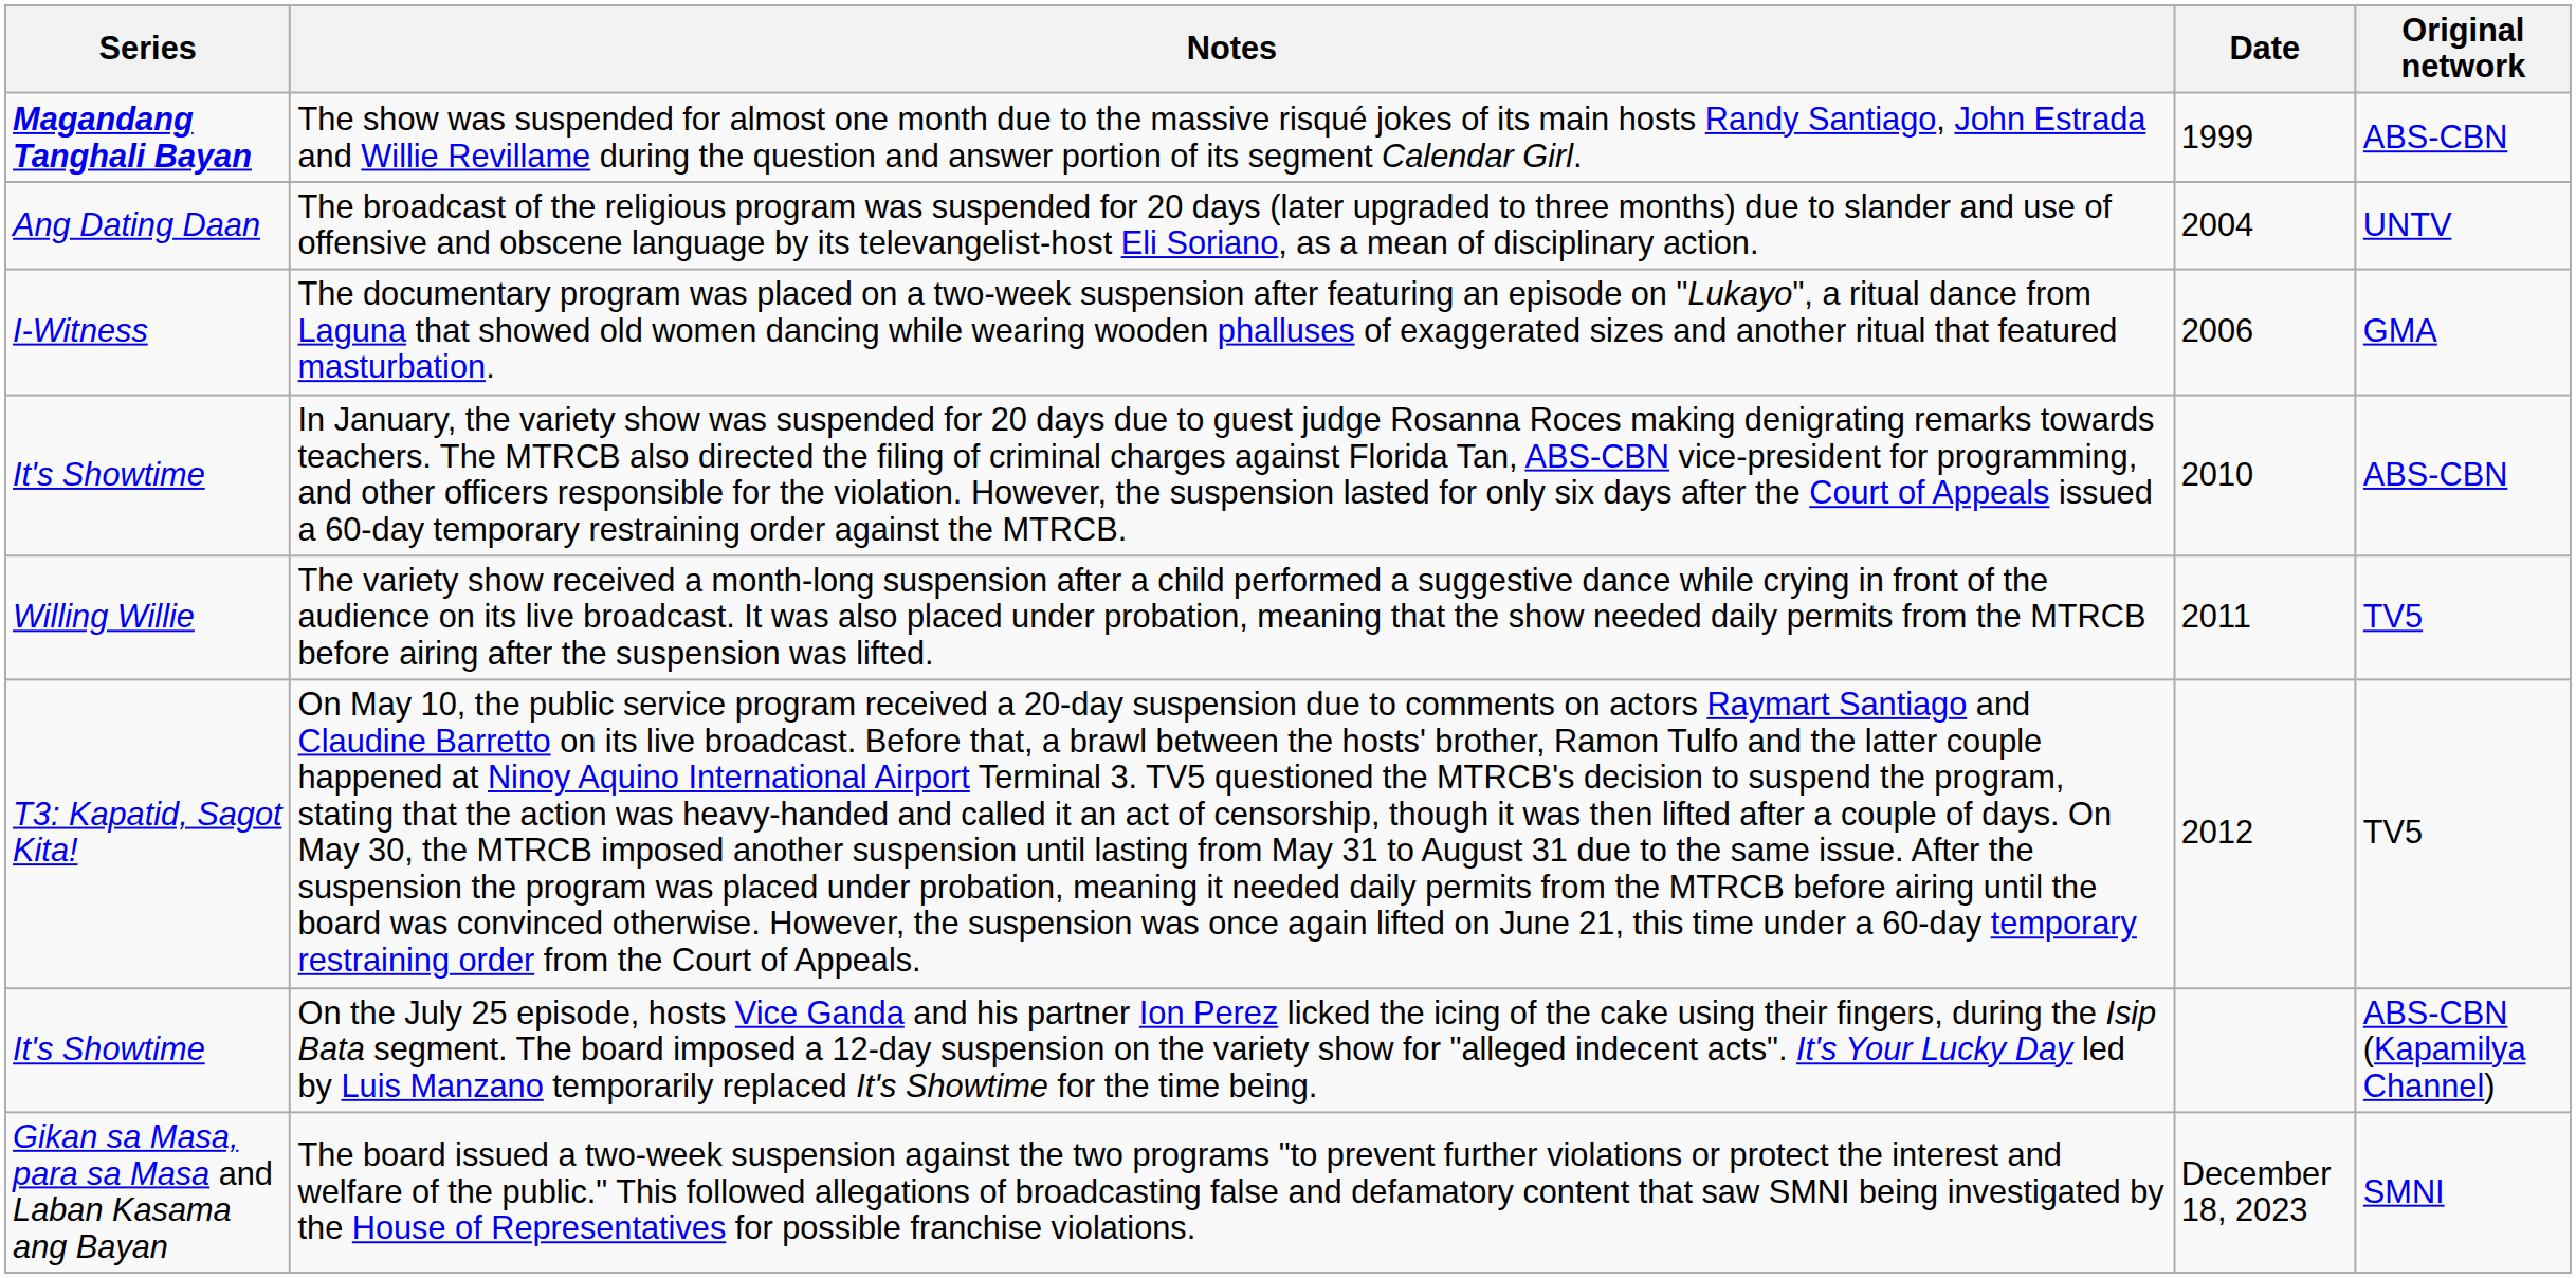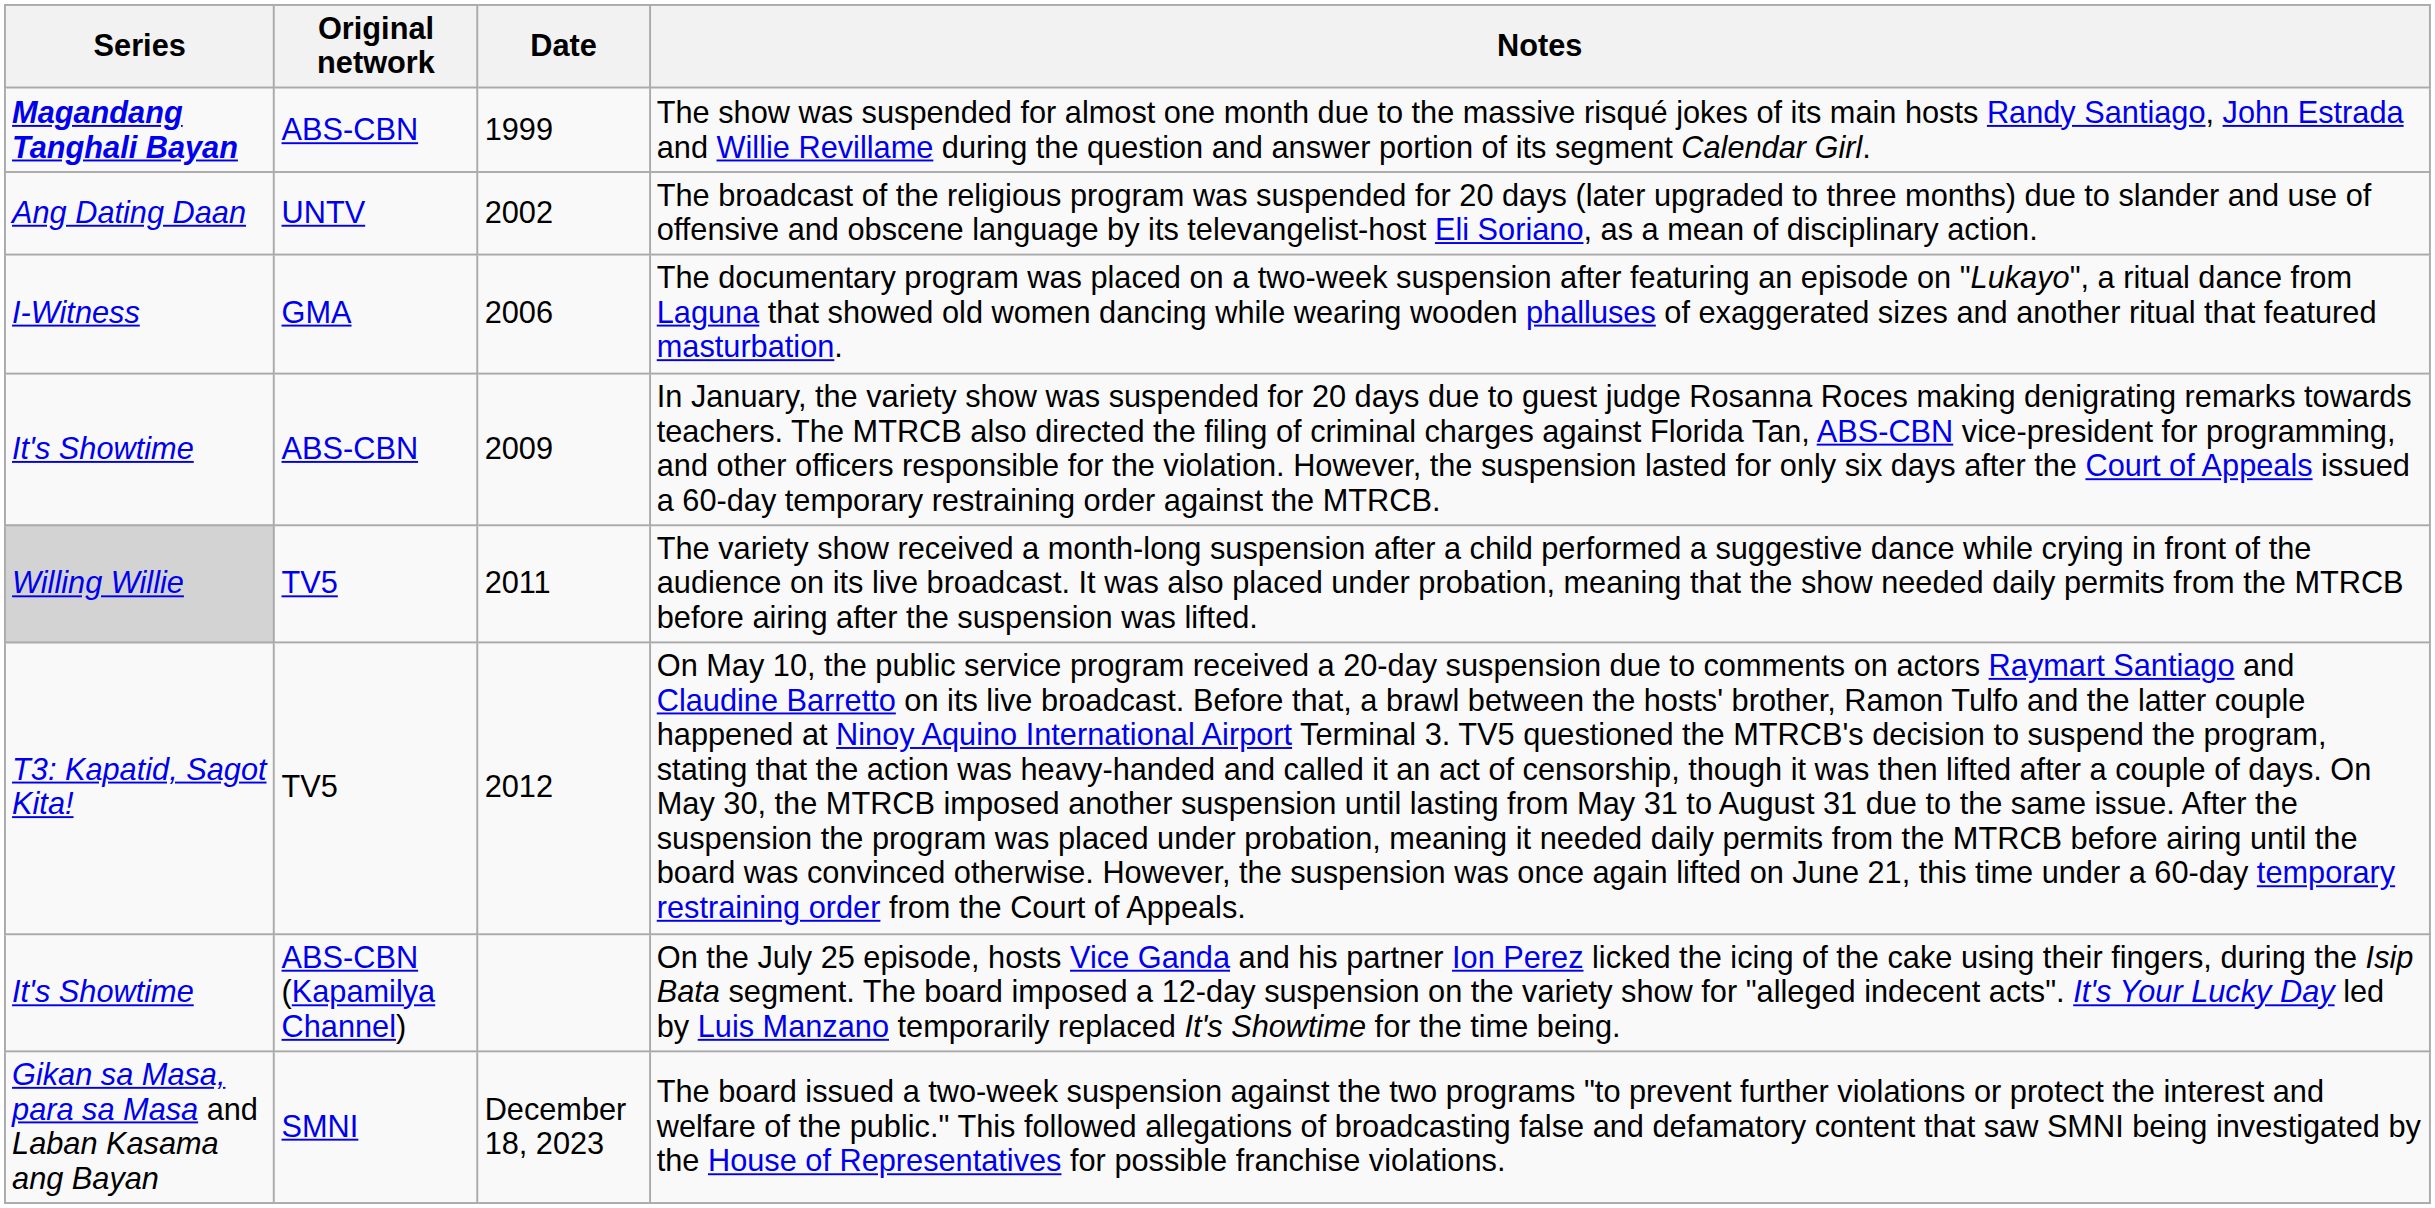columns swapped: Original network <-> Notes
row 3 | Date: 2004 -> 2002
row 5 | Date: 2010 -> 2009
row 6 | Series: no background -> lightgrey background
